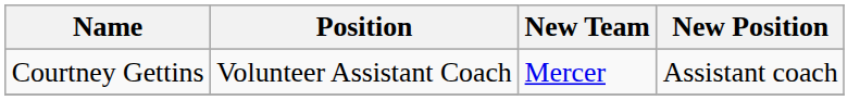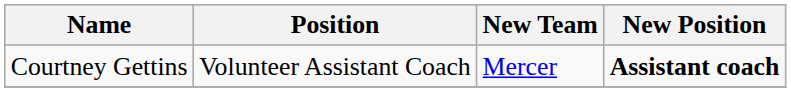Courtney Gettins | New Position: normal -> bold
